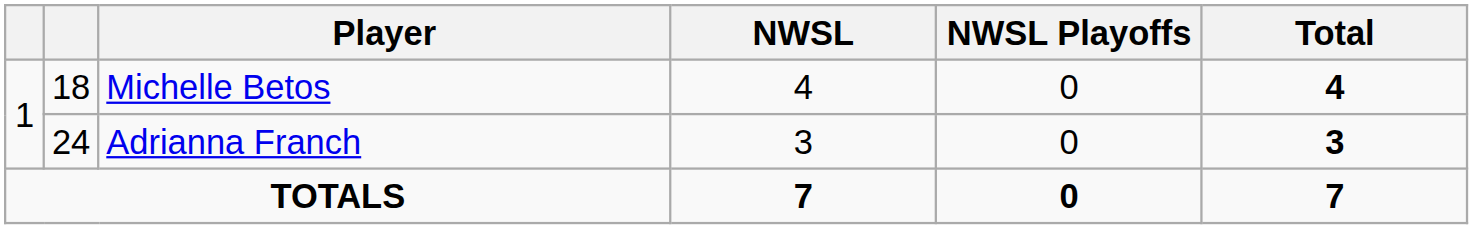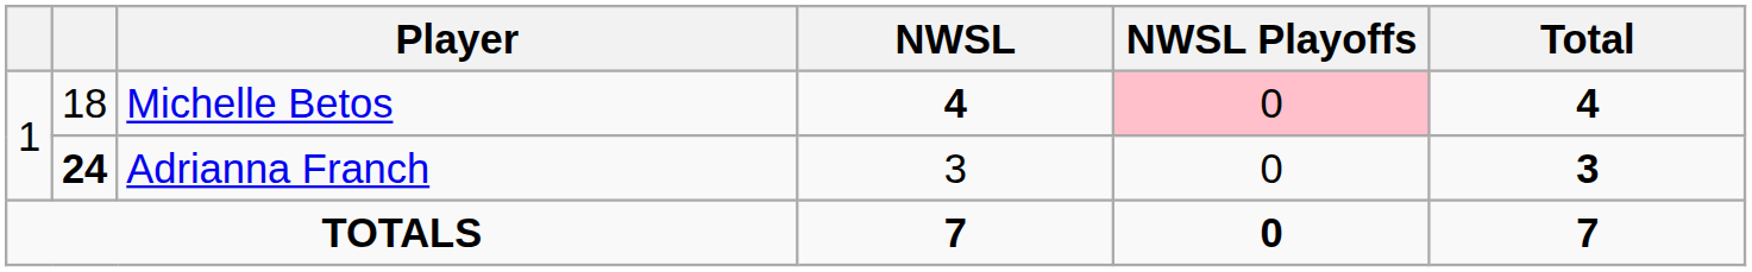Michelle Betos | NWSL: normal -> bold
Michelle Betos | NWSL Playoffs: no background -> pink background
Adrianna Franch | column 2: normal -> bold
